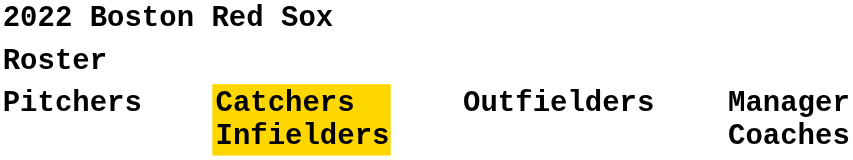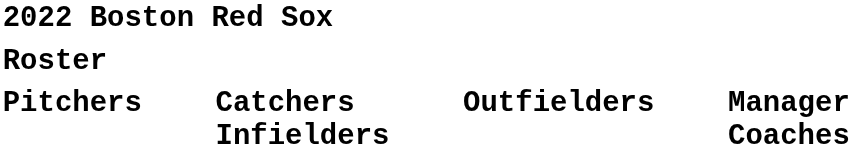Pitchers | column 2: gold background -> no background
